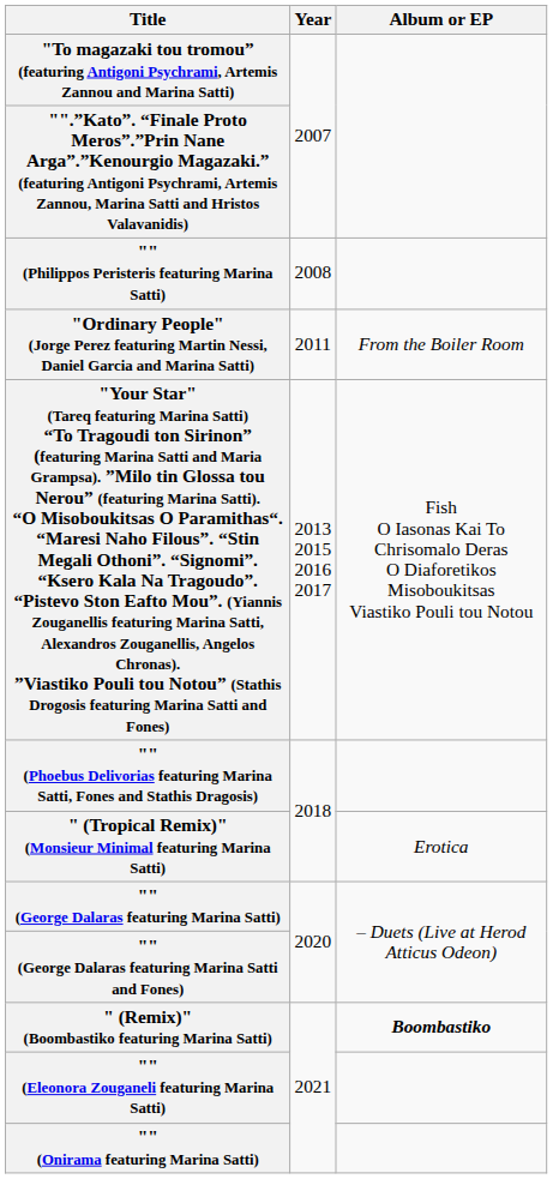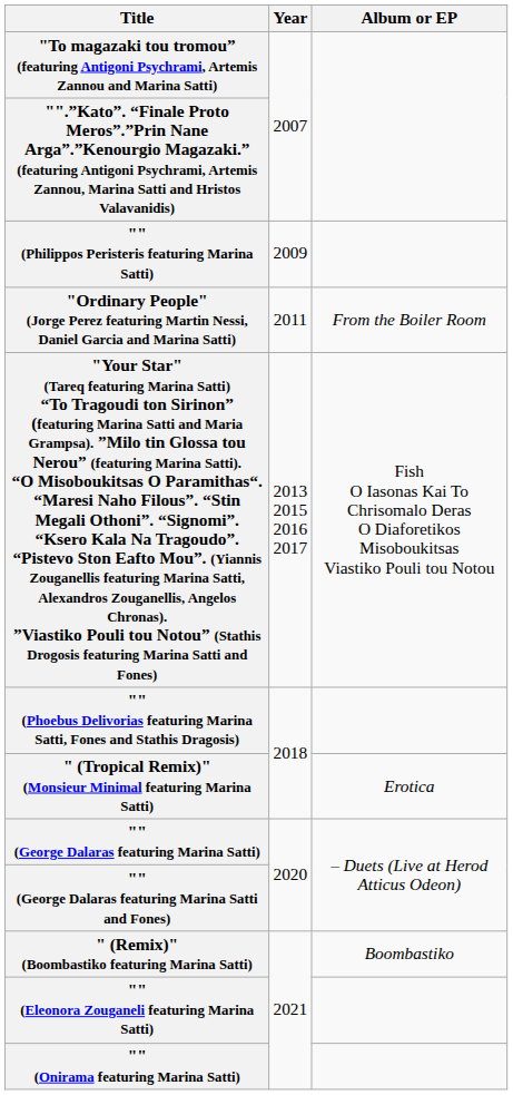"" (Philippos Peristeris featuring Marina Satti) | Year: 2008 -> 2009
" (Remix)" (Boombastiko featuring Marina Satti) | Album or EP: bold -> normal
